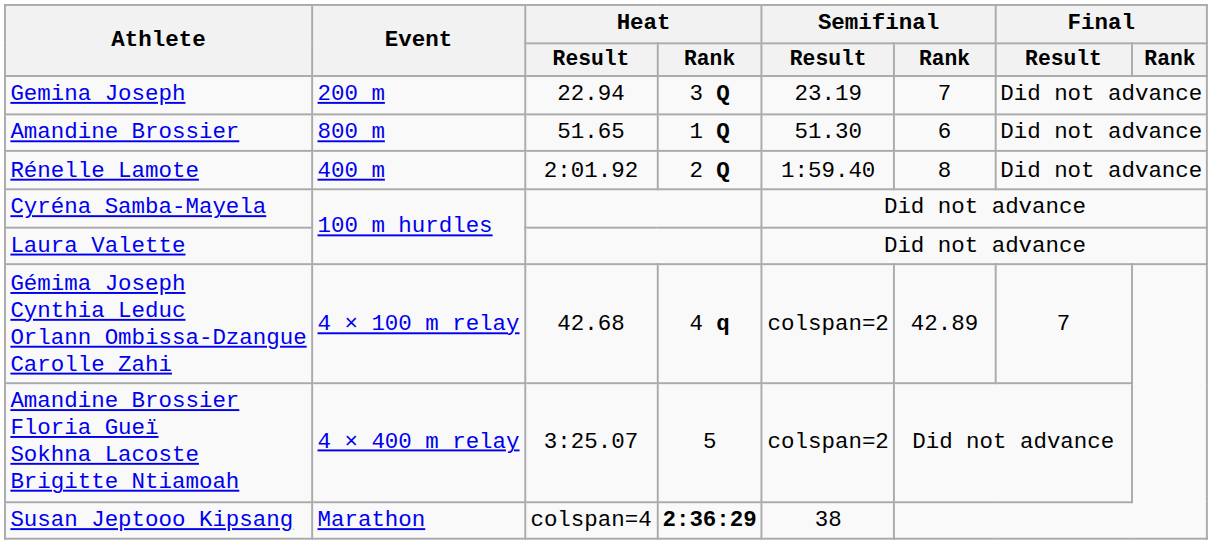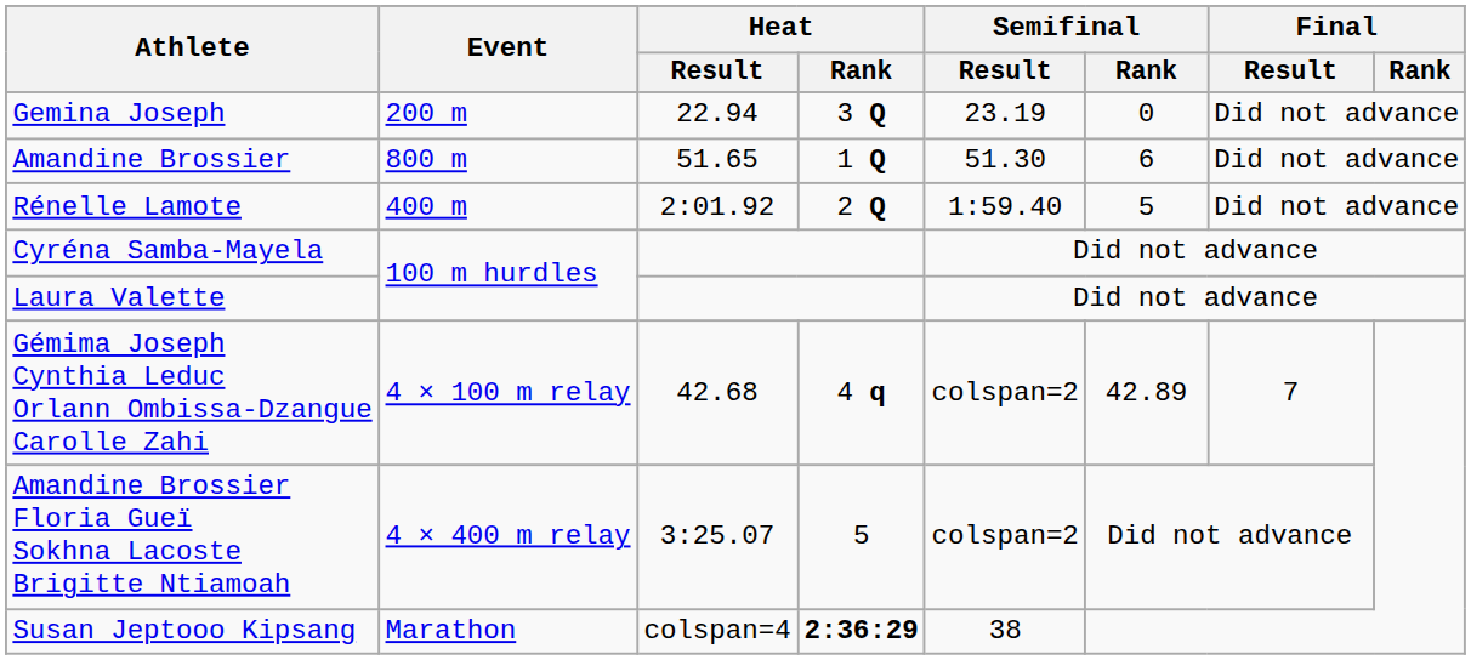Gemina Joseph | Semifinal / Rank: 7 -> 0
Rénelle Lamote | Semifinal / Rank: 8 -> 5
